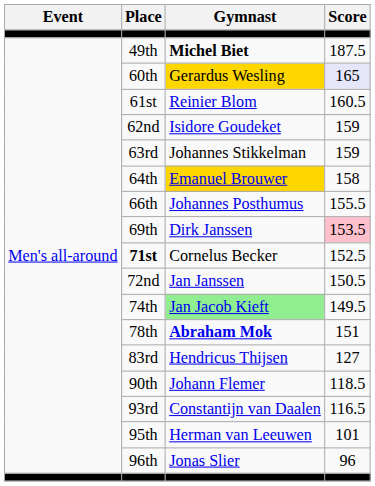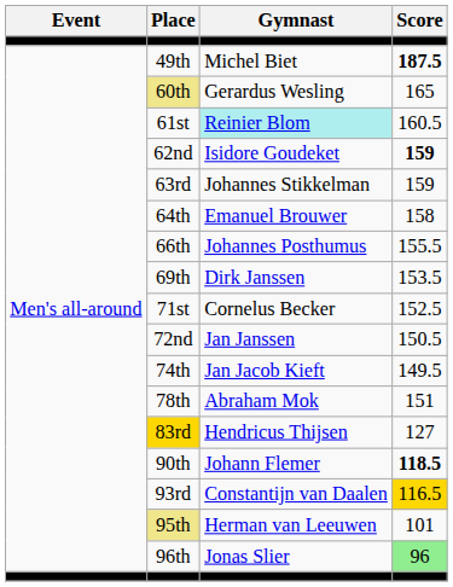row 3 | Gymnast: bold -> normal
row 3 | Score: normal -> bold
row 4 | Place: no background -> khaki background
row 4 | Gymnast: gold background -> no background
row 4 | Score: lavender background -> no background
row 5 | Gymnast: no background -> paleturquoise background
row 6 | Score: normal -> bold
row 8 | Gymnast: gold background -> no background
row 10 | Score: pink background -> no background
row 11 | Place: bold -> normal
row 13 | Gymnast: lightgreen background -> no background
row 14 | Gymnast: bold -> normal
row 15 | Place: no background -> gold background
row 16 | Score: normal -> bold
row 17 | Score: no background -> gold background
row 18 | Place: no background -> khaki background
row 19 | Score: no background -> lightgreen background
